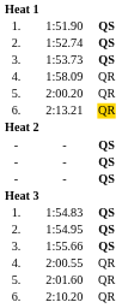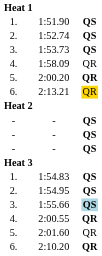2:00.20 | column 3: normal -> bold
1:55.66 | column 3: no background -> lightblue background
2:00.55 | column 3: normal -> bold
2:10.20 | column 3: normal -> bold
